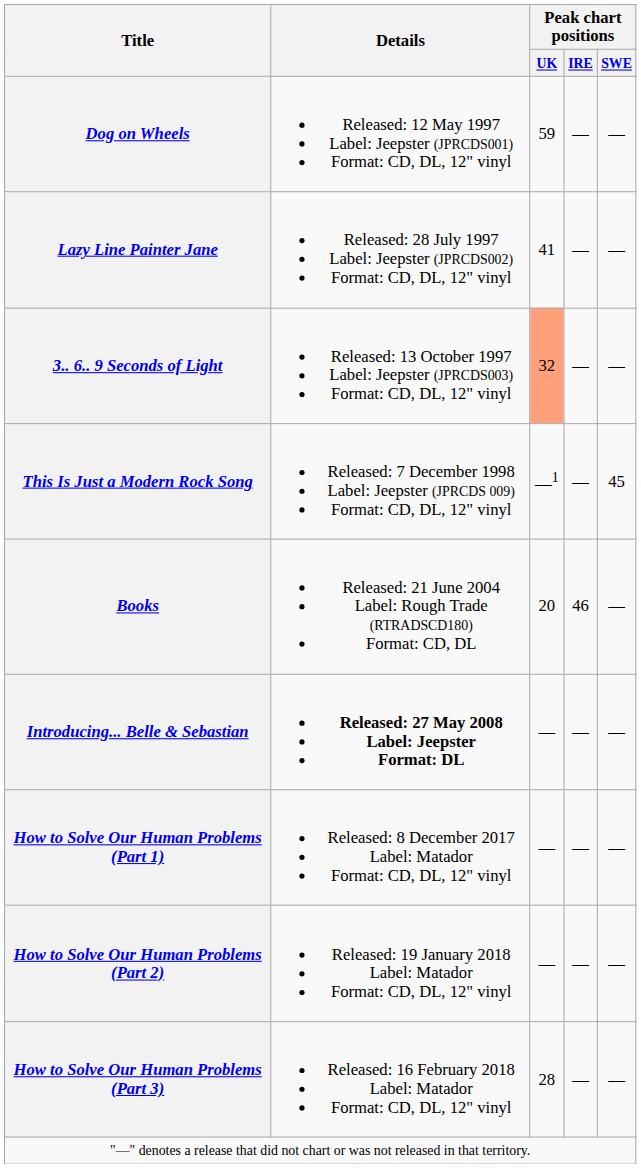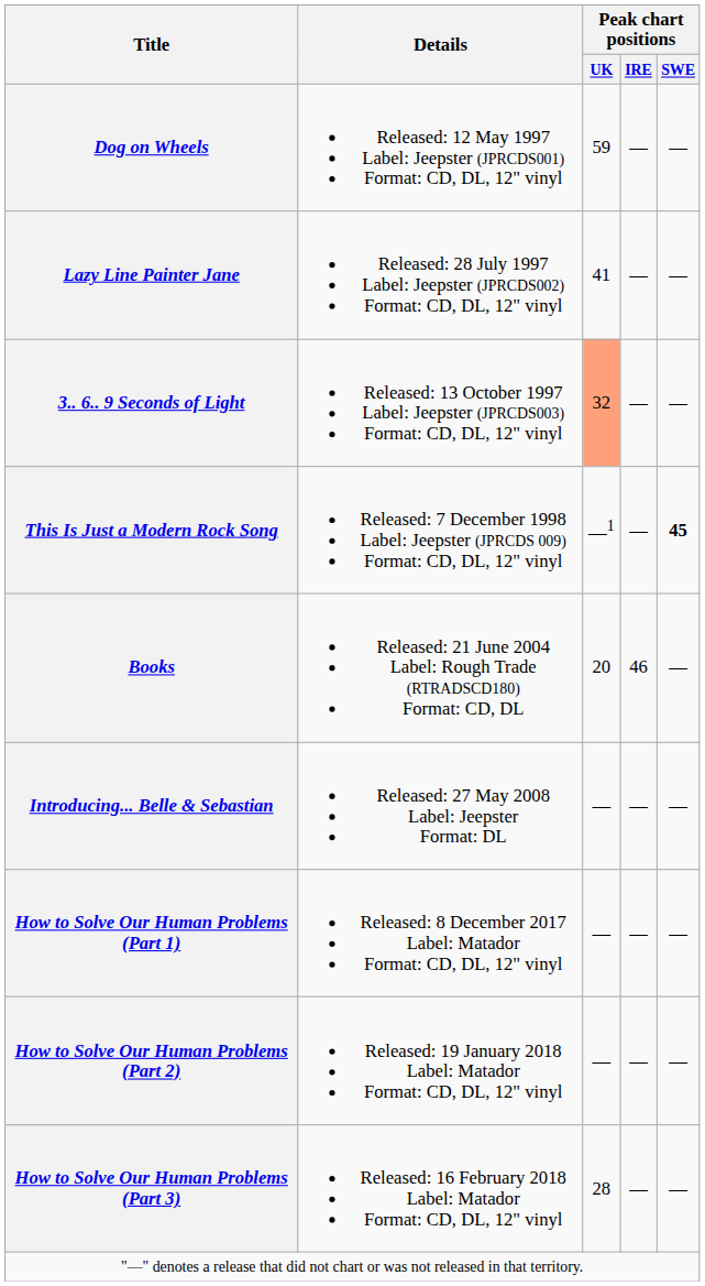This Is Just a Modern Rock Song | Peak chart positions / SWE: normal -> bold
Introducing... Belle & Sebastian | Details: bold -> normal
